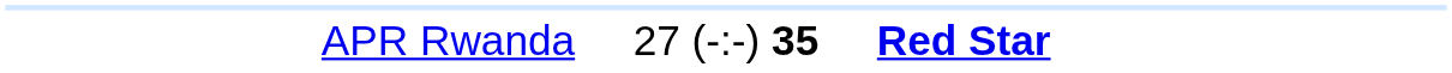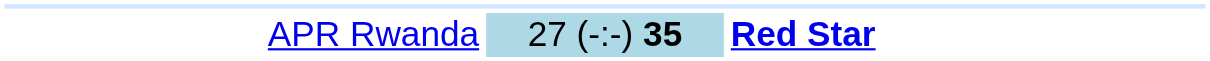APR Rwanda | column 2: no background -> lightblue background
